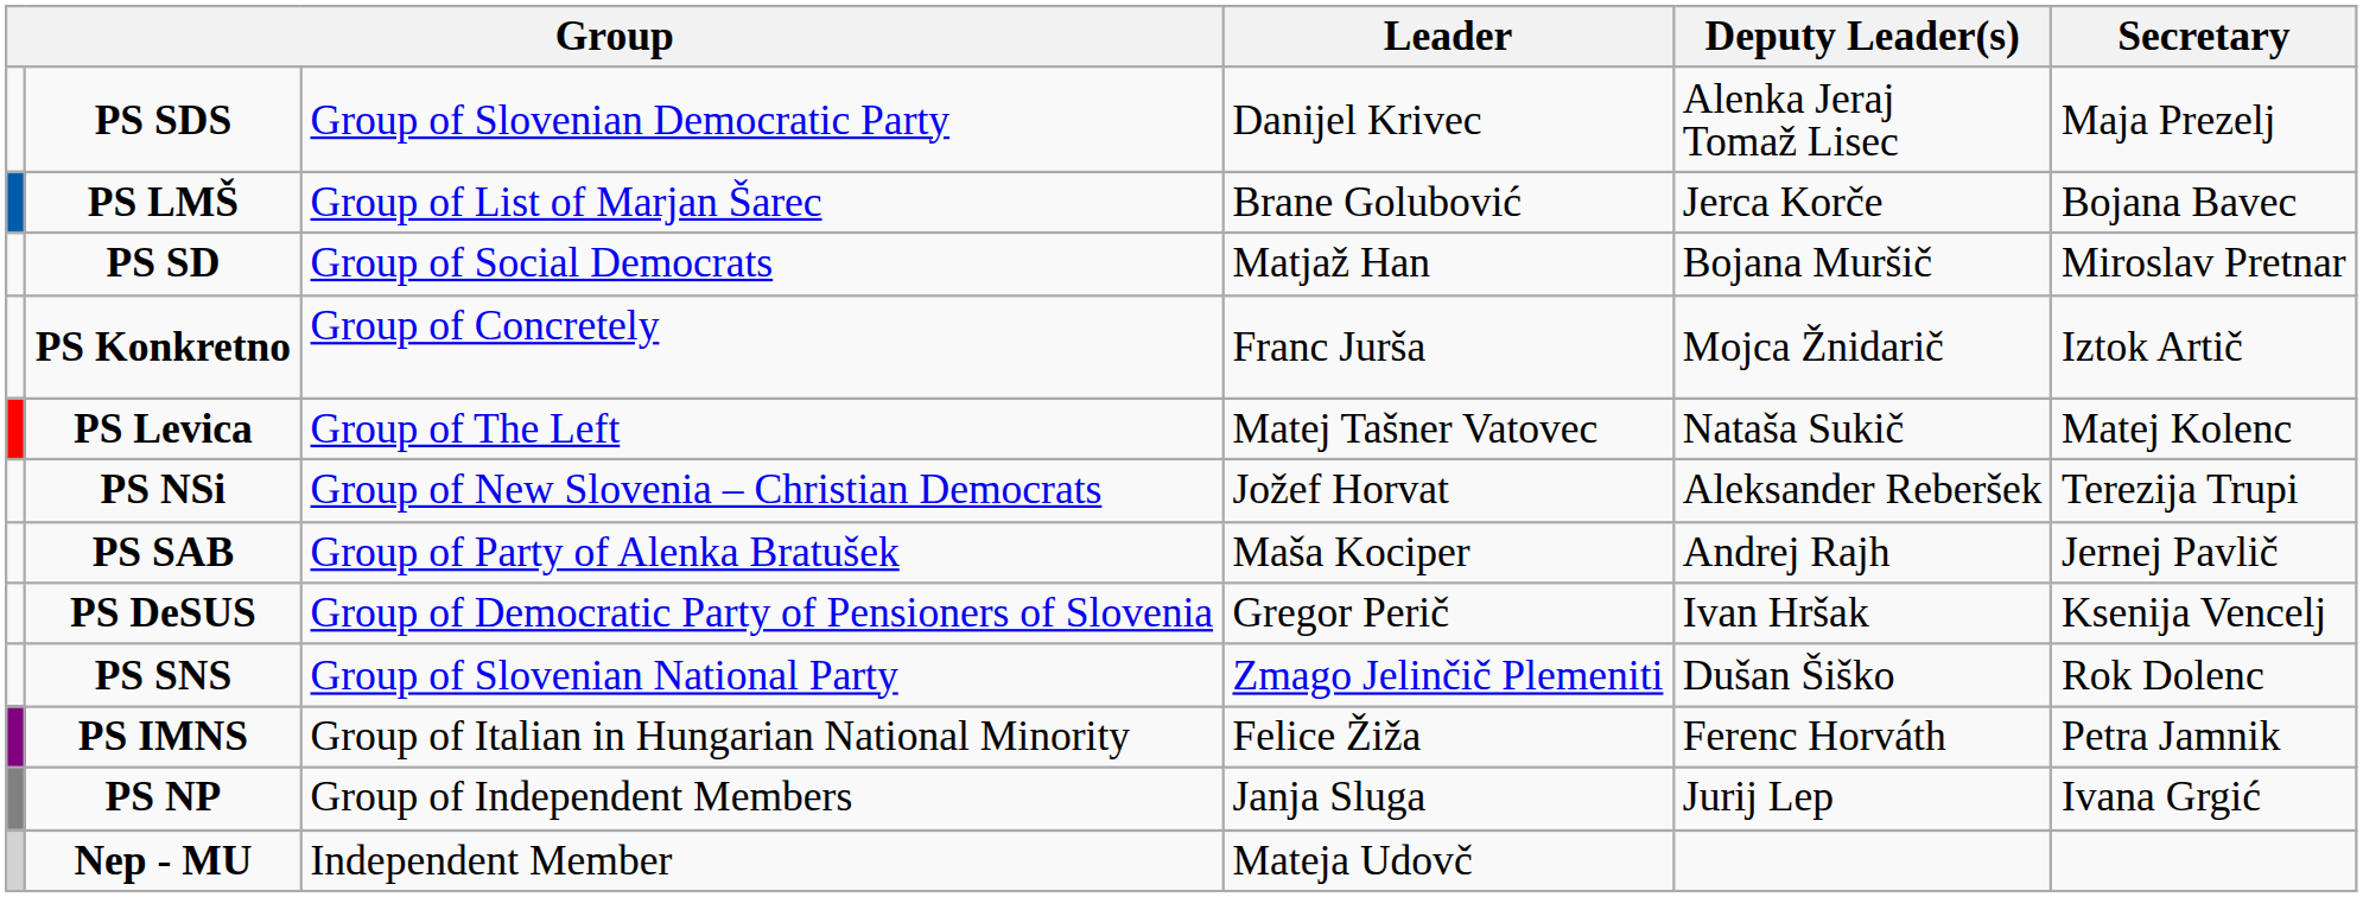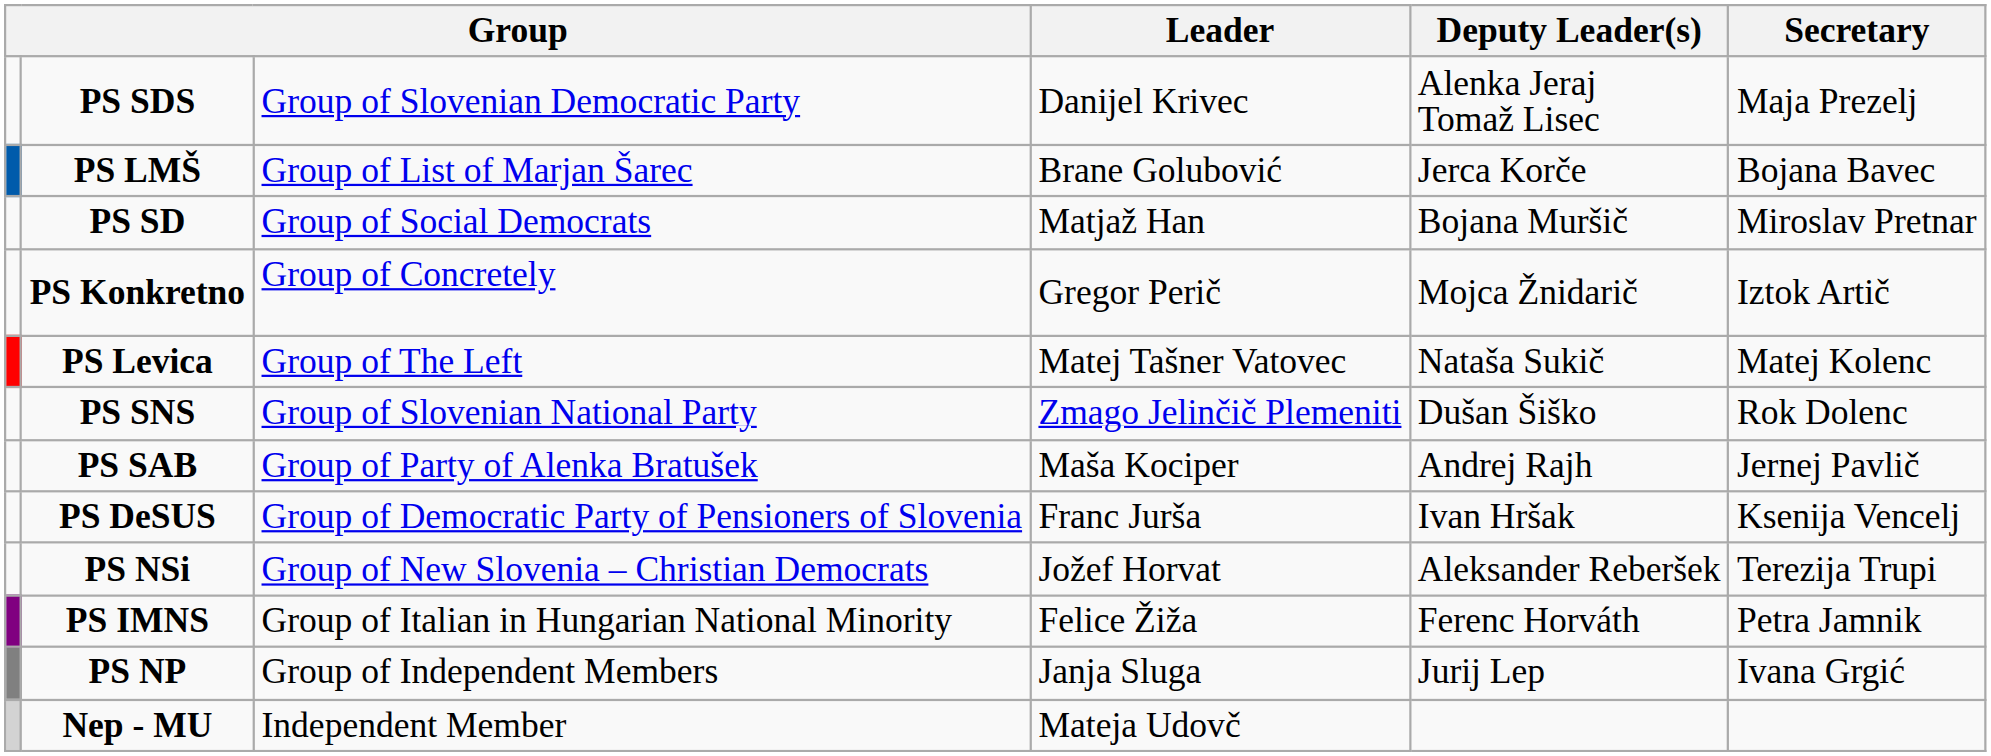PS Konkretno | Leader: Franc Jurša -> Gregor Perič
rows swapped: PS NSi <-> PS SNS
PS DeSUS | Leader: Gregor Perič -> Franc Jurša
